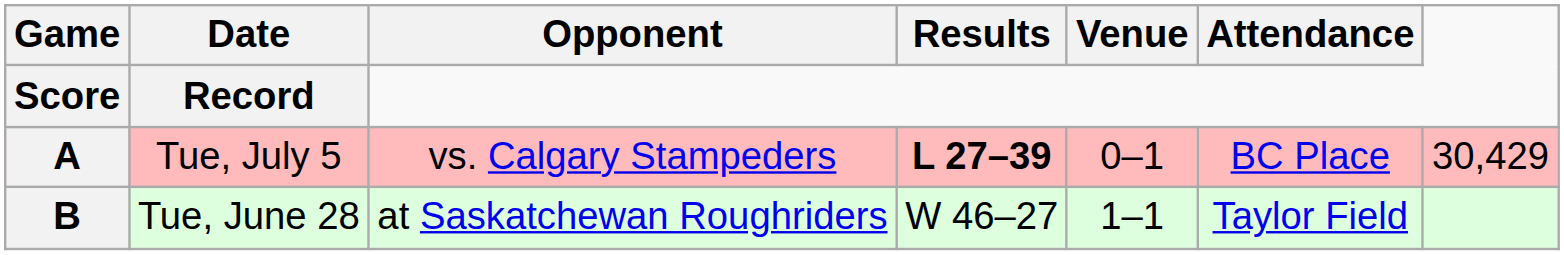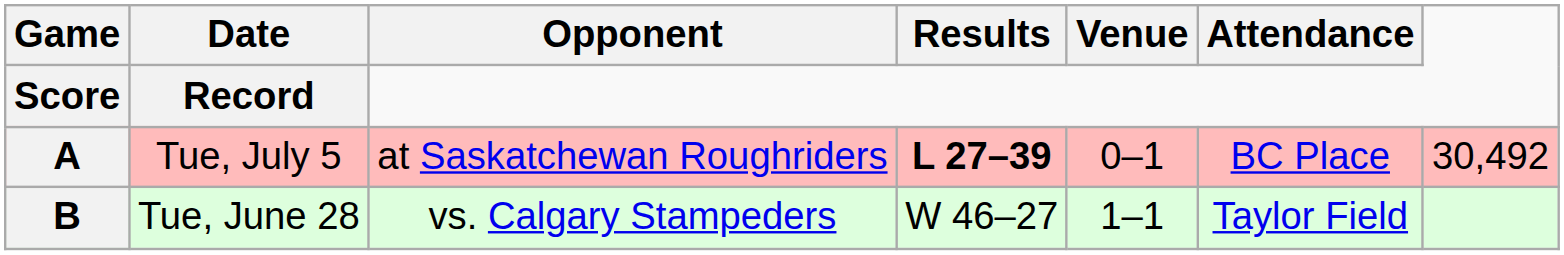A | Opponent: vs. Calgary Stampeders -> at Saskatchewan Roughriders
A | column 7: 30,429 -> 30,492
B | Opponent: at Saskatchewan Roughriders -> vs. Calgary Stampeders
